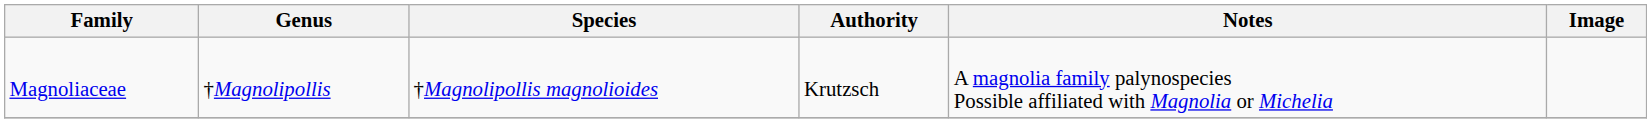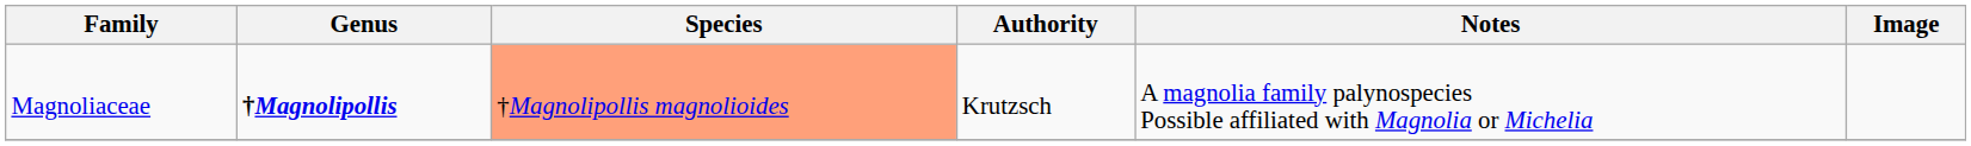Magnoliaceae | Genus: normal -> bold
Magnoliaceae | Species: no background -> lightsalmon background
